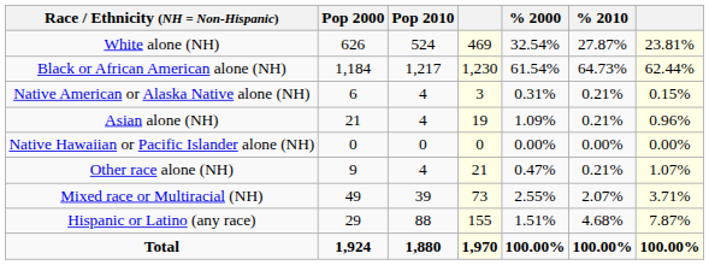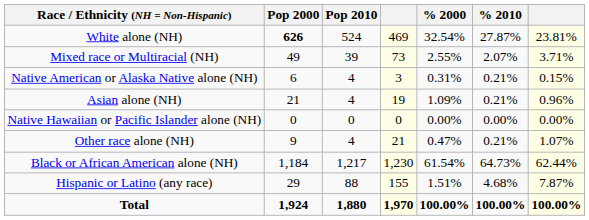White alone (NH) | Pop 2000: normal -> bold
rows swapped: Black or African American alone (NH) <-> Mixed race or Multiracial (NH)
